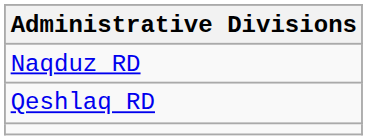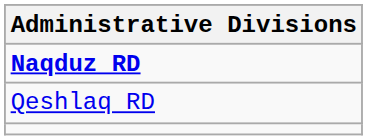row 2 | column 1: normal -> bold
